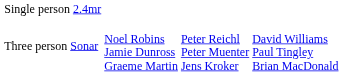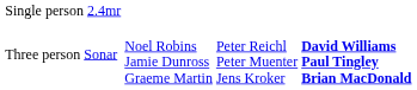Three person Sonar | column 4: normal -> bold
